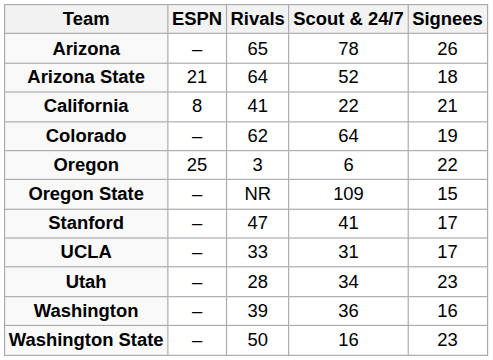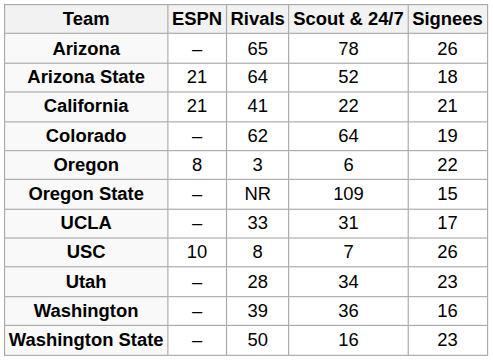California | ESPN: 8 -> 21
Oregon | ESPN: 25 -> 8
- row: Stanford | – | 47 | 41 | 17
+ row: USC | 10 | 8 | 7 | 26
